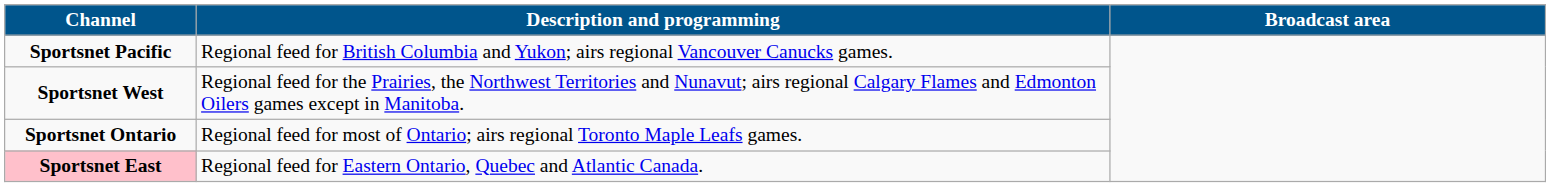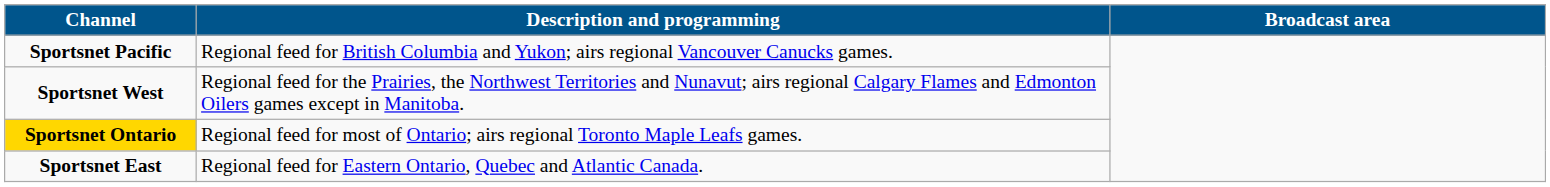Sportsnet Ontario | Channel: no background -> gold background
Sportsnet East | Channel: pink background -> no background
